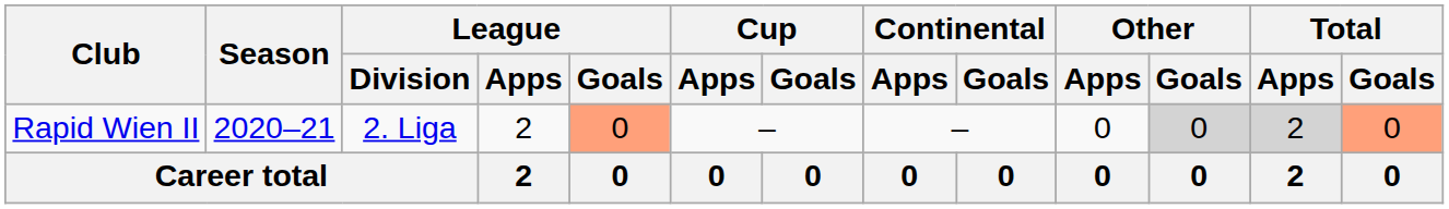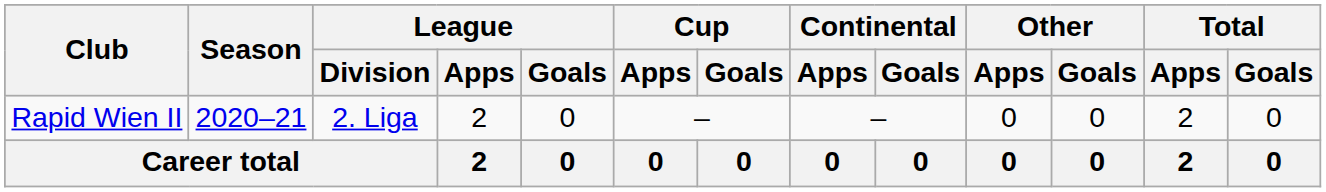Rapid Wien II | League / Goals: lightsalmon background -> no background
Rapid Wien II | Other / Goals: lightgrey background -> no background
Rapid Wien II | Total / Apps: lightgrey background -> no background
Rapid Wien II | Total / Goals: lightsalmon background -> no background
